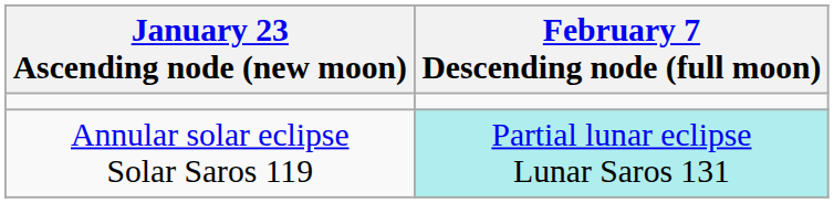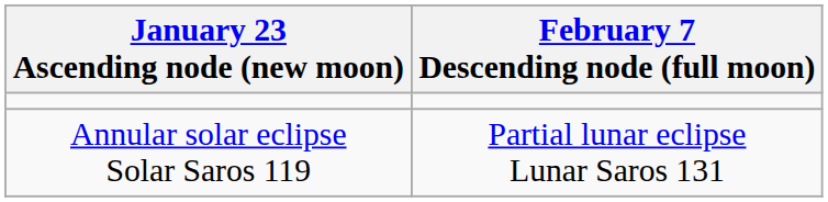Annular solar eclipse Solar Saros 119 | February 7 Descending node (full moon): paleturquoise background -> no background
